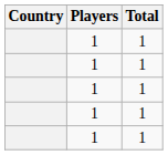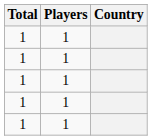columns swapped: Country <-> Total
